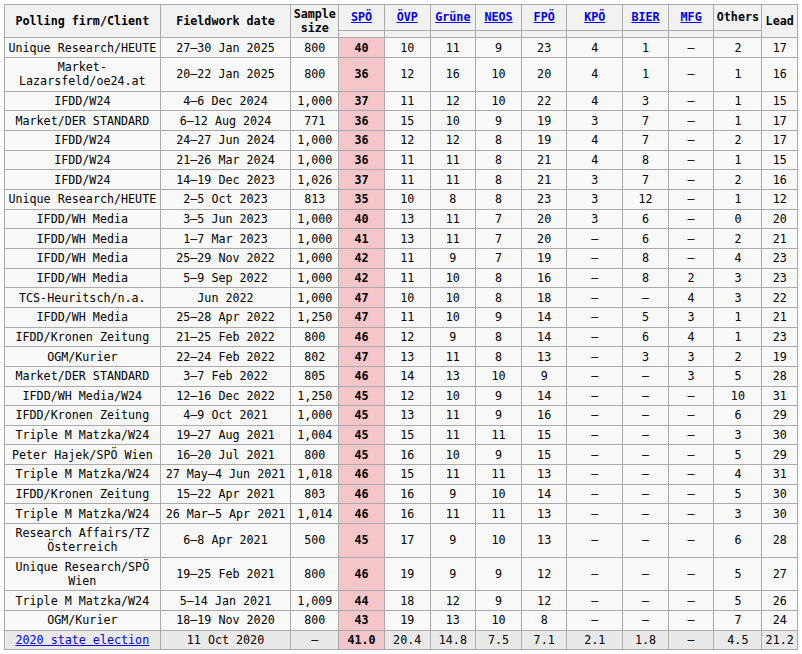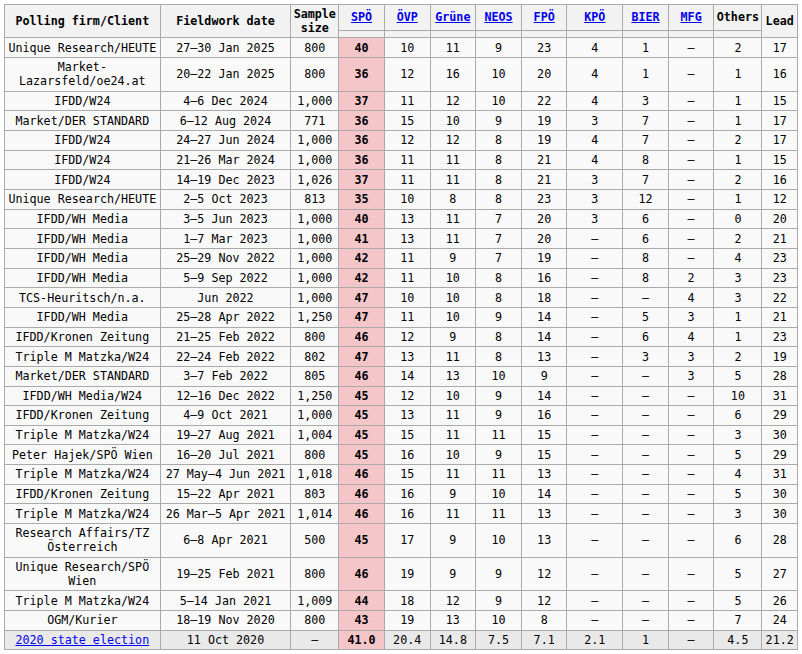22–24 Feb 2022 | Polling firm/Client: OGM/Kurier -> Triple M Matzka/W24
11 Oct 2020 | BIER: 1.8 -> 1
